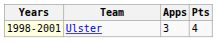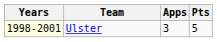Ulster | Pts: 4 -> 5
